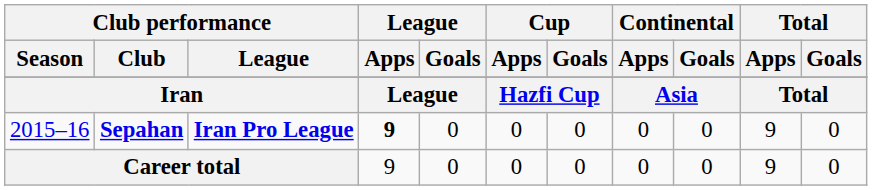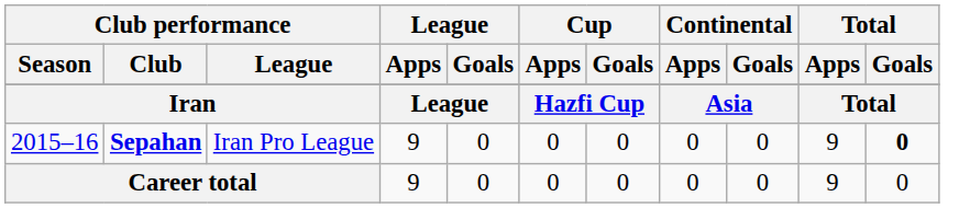2015–16 | Club performance / League: bold -> normal
2015–16 | League / Apps: bold -> normal
2015–16 | Total / Goals: normal -> bold
